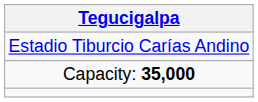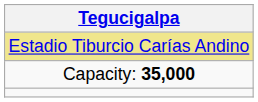row 2 | column 1: no background -> khaki background
